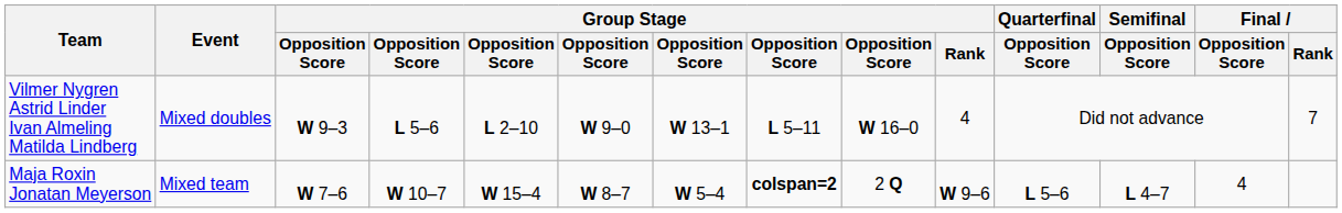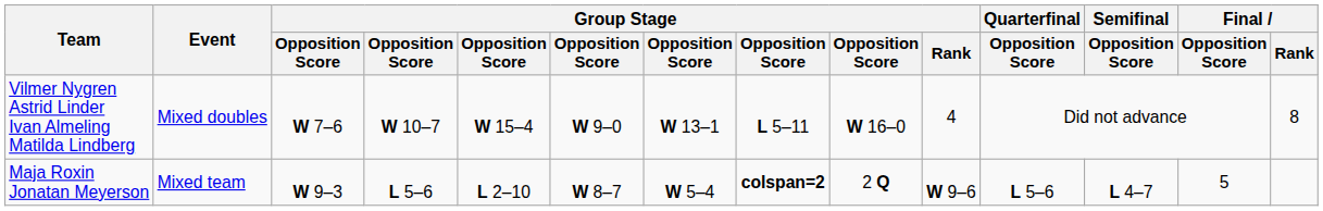Vilmer Nygren Astrid Linder Ivan Almeling Matilda Lindberg | column 3: W 9–3 -> W 7–6
Vilmer Nygren Astrid Linder Ivan Almeling Matilda Lindberg | column 4: L 5–6 -> W 10–7
Vilmer Nygren Astrid Linder Ivan Almeling Matilda Lindberg | column 5: L 2–10 -> W 15–4
Vilmer Nygren Astrid Linder Ivan Almeling Matilda Lindberg | Final / Rank: 7 -> 8
Maja Roxin Jonatan Meyerson | column 3: W 7–6 -> W 9–3
Maja Roxin Jonatan Meyerson | column 4: W 10–7 -> L 5–6
Maja Roxin Jonatan Meyerson | column 5: W 15–4 -> L 2–10
Maja Roxin Jonatan Meyerson | Final / Opposition Score: 4 -> 5
